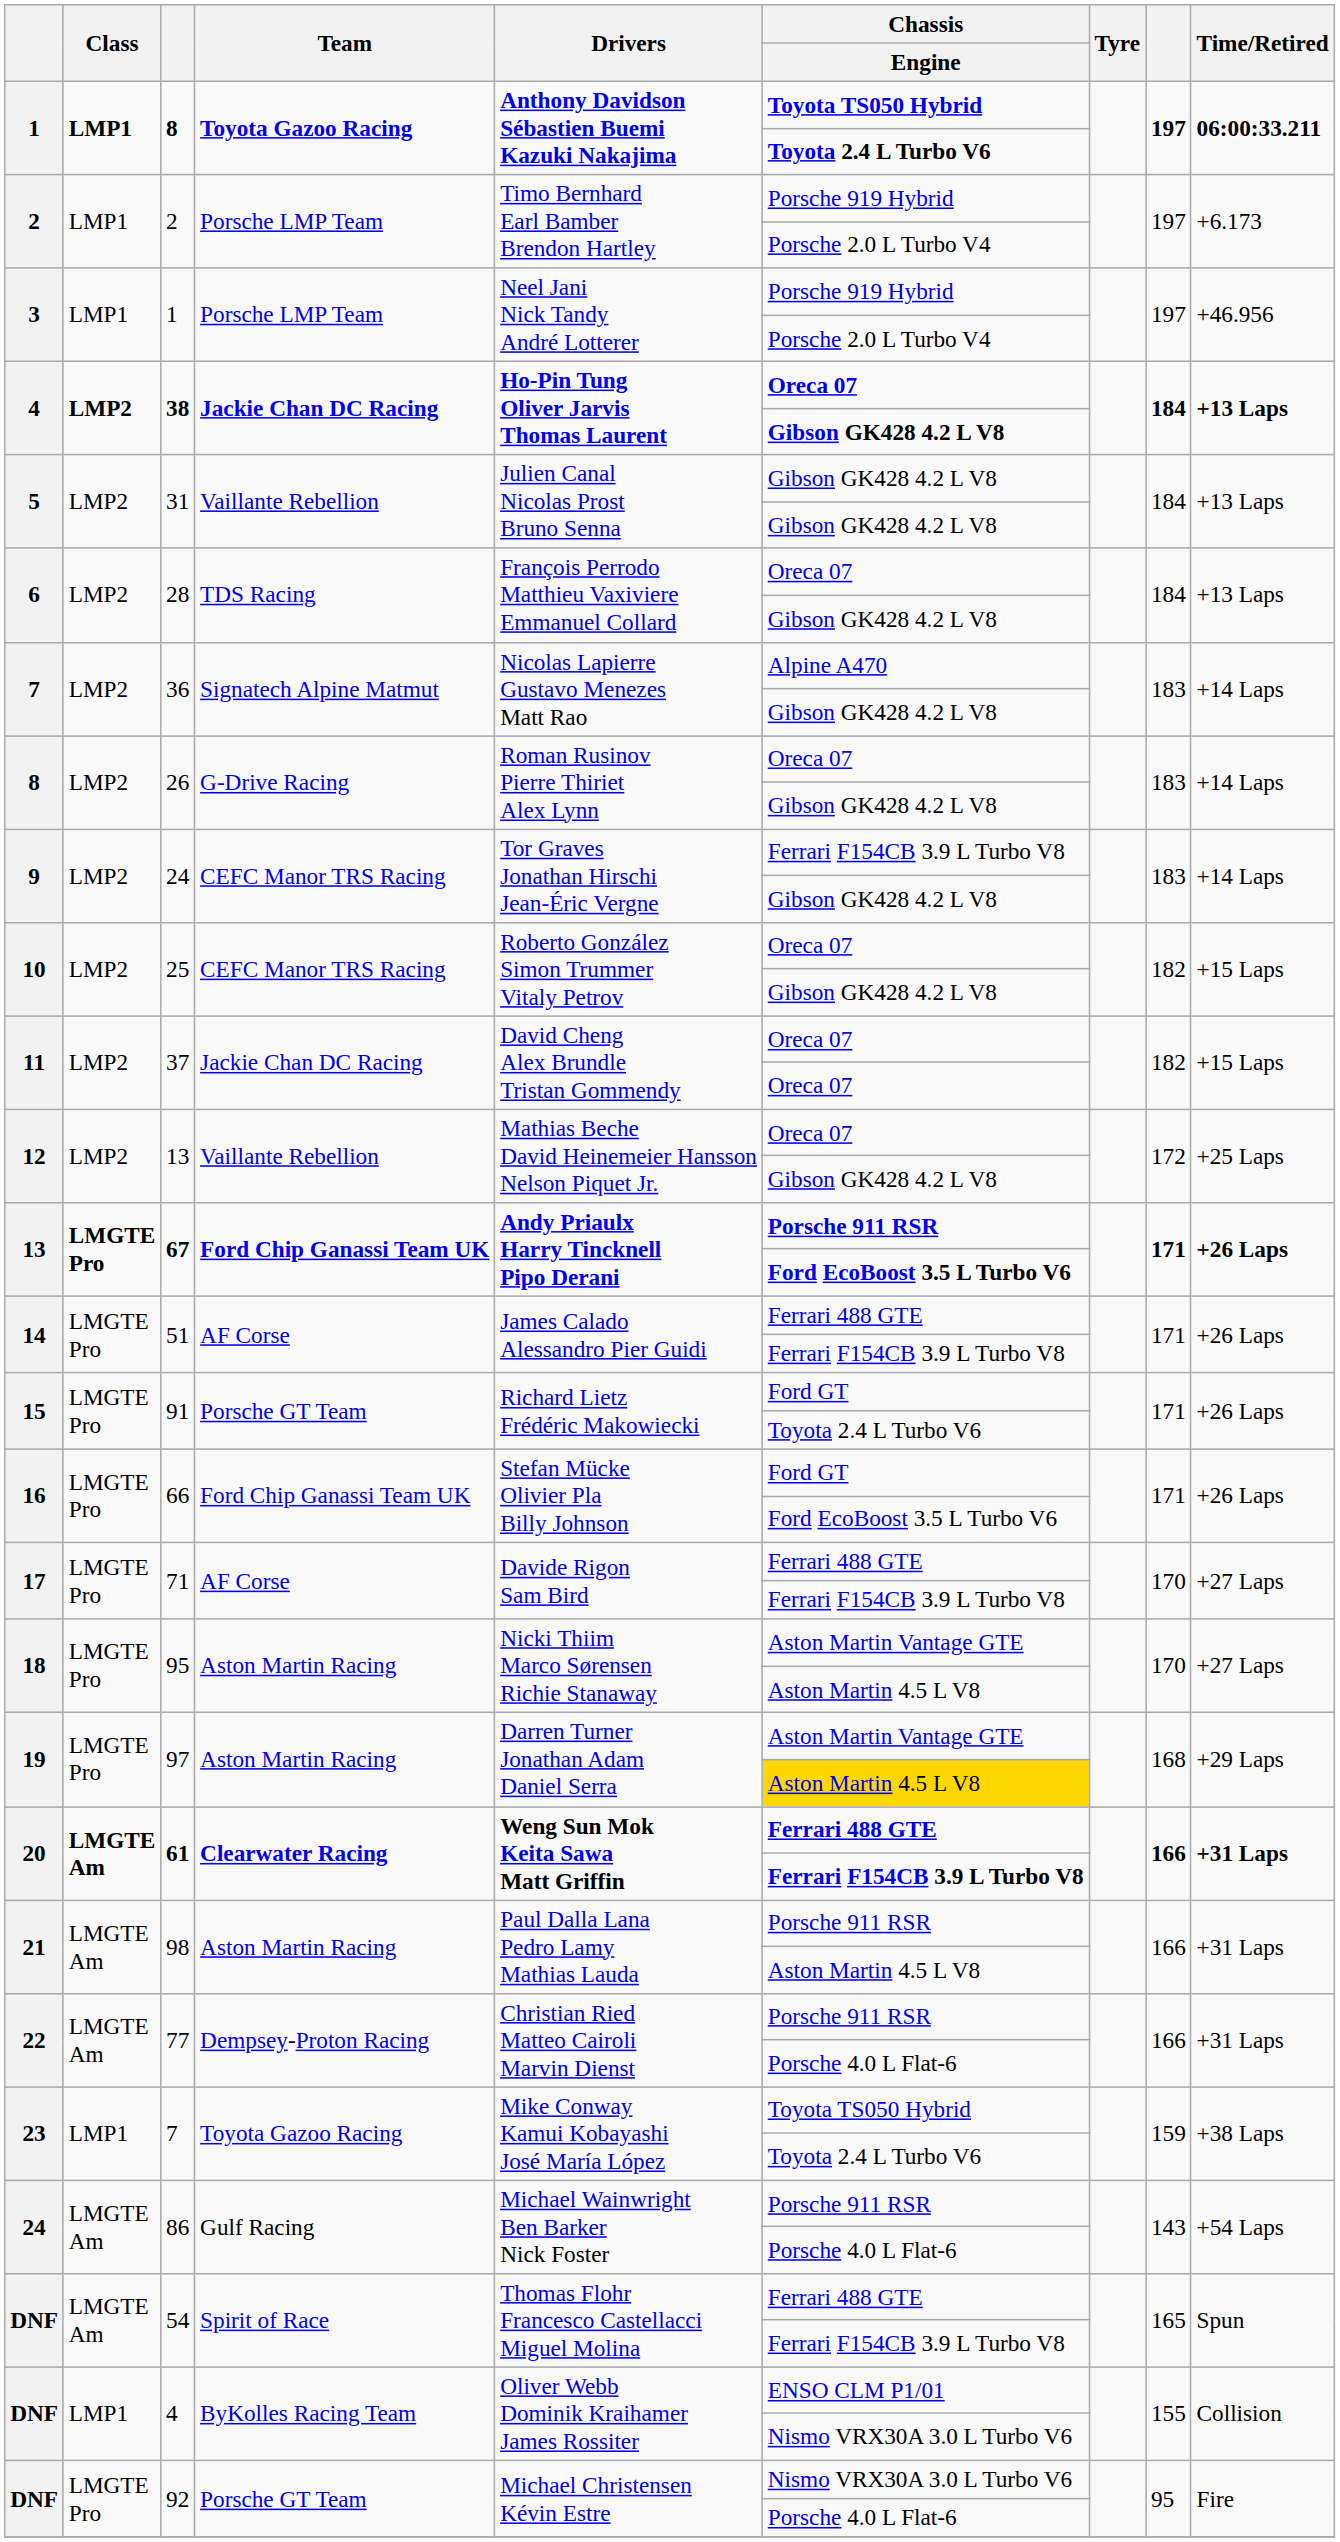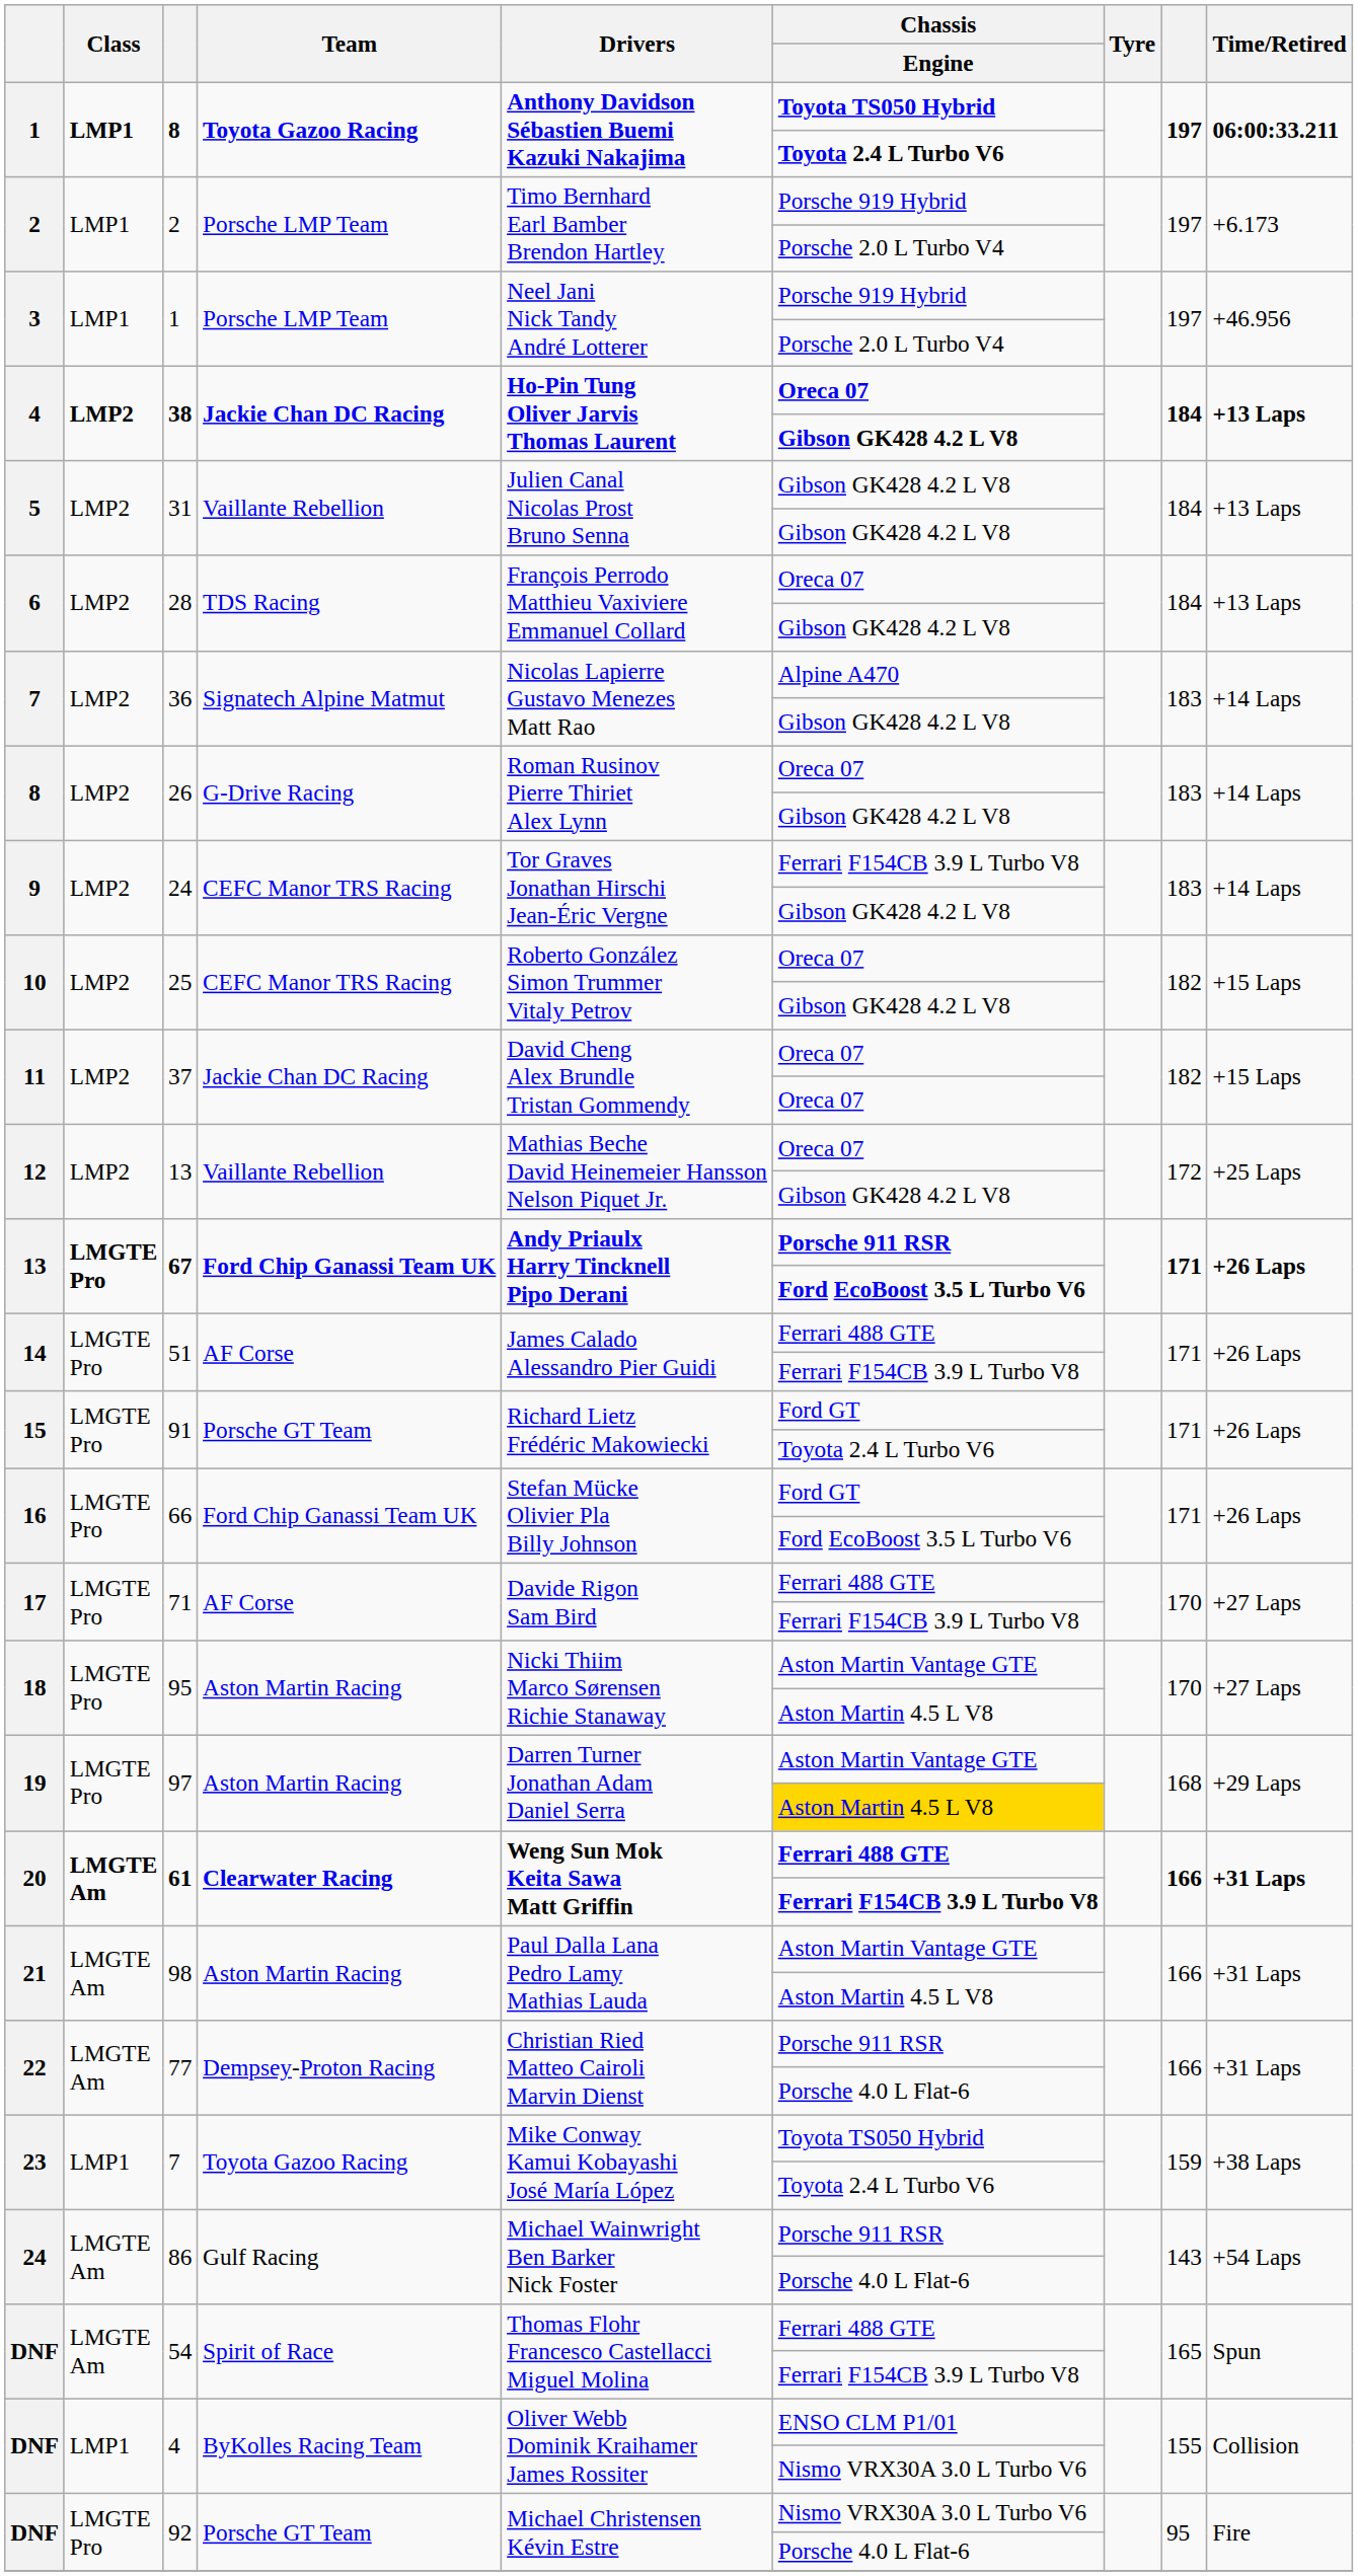row 43 | Chassis / Engine: Porsche 911 RSR -> Aston Martin Vantage GTE
